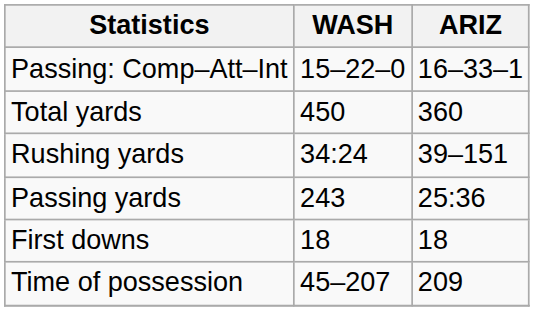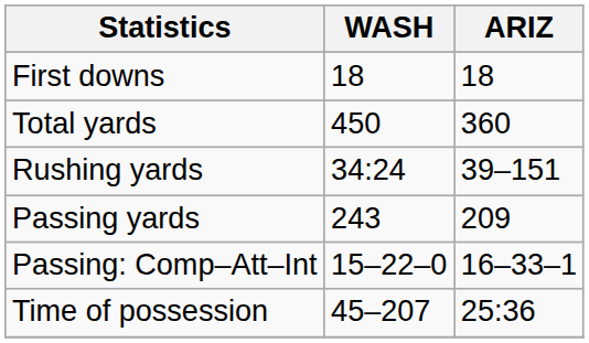rows swapped: First downs <-> Passing: Comp–Att–Int
Passing yards | ARIZ: 25:36 -> 209
Time of possession | ARIZ: 209 -> 25:36
